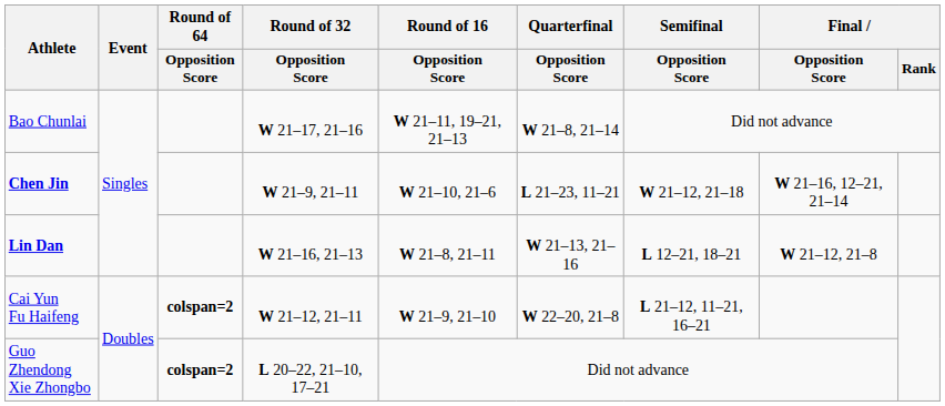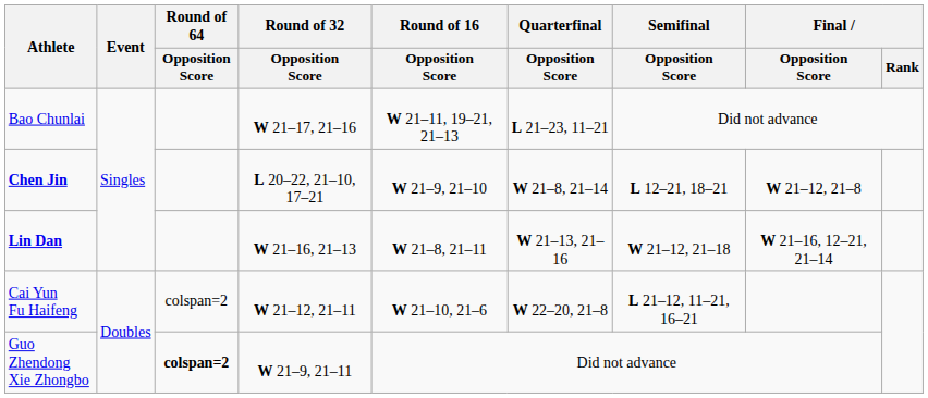Bao Chunlai | Quarterfinal / Opposition Score: W 21–8, 21–14 -> L 21–23, 11–21
Chen Jin | Round of 32 / Opposition Score: W 21–9, 21–11 -> L 20–22, 21–10, 17–21
Chen Jin | Round of 16 / Opposition Score: W 21–10, 21–6 -> W 21–9, 21–10
Chen Jin | Quarterfinal / Opposition Score: L 21–23, 11–21 -> W 21–8, 21–14
Chen Jin | Semifinal / Opposition Score: W 21–12, 21–18 -> L 12–21, 18–21
Chen Jin | Final / Opposition Score: W 21–16, 12–21, 21–14 -> W 21–12, 21–8
Lin Dan | Semifinal / Opposition Score: L 12–21, 18–21 -> W 21–12, 21–18
Lin Dan | Final / Opposition Score: W 21–12, 21–8 -> W 21–16, 12–21, 21–14
Cai Yun Fu Haifeng | Round of 64 / Opposition Score: bold -> normal
Cai Yun Fu Haifeng | Round of 16 / Opposition Score: W 21–9, 21–10 -> W 21–10, 21–6
Guo Zhendong Xie Zhongbo | Round of 32 / Opposition Score: L 20–22, 21–10, 17–21 -> W 21–9, 21–11
